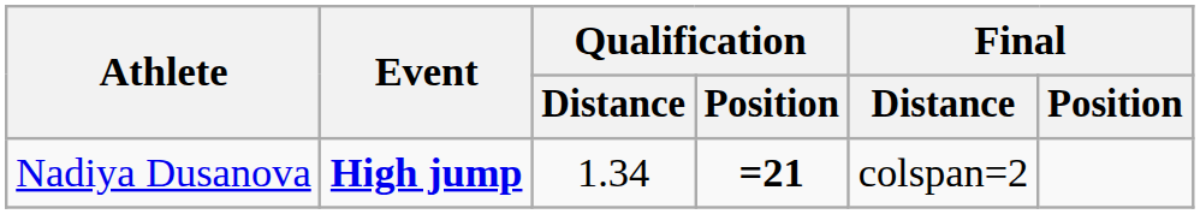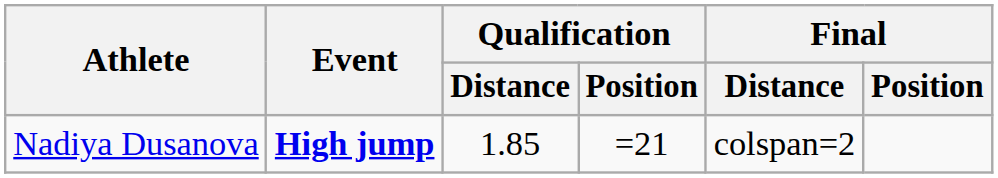Nadiya Dusanova | Qualification / Distance: 1.34 -> 1.85
Nadiya Dusanova | Qualification / Position: bold -> normal
